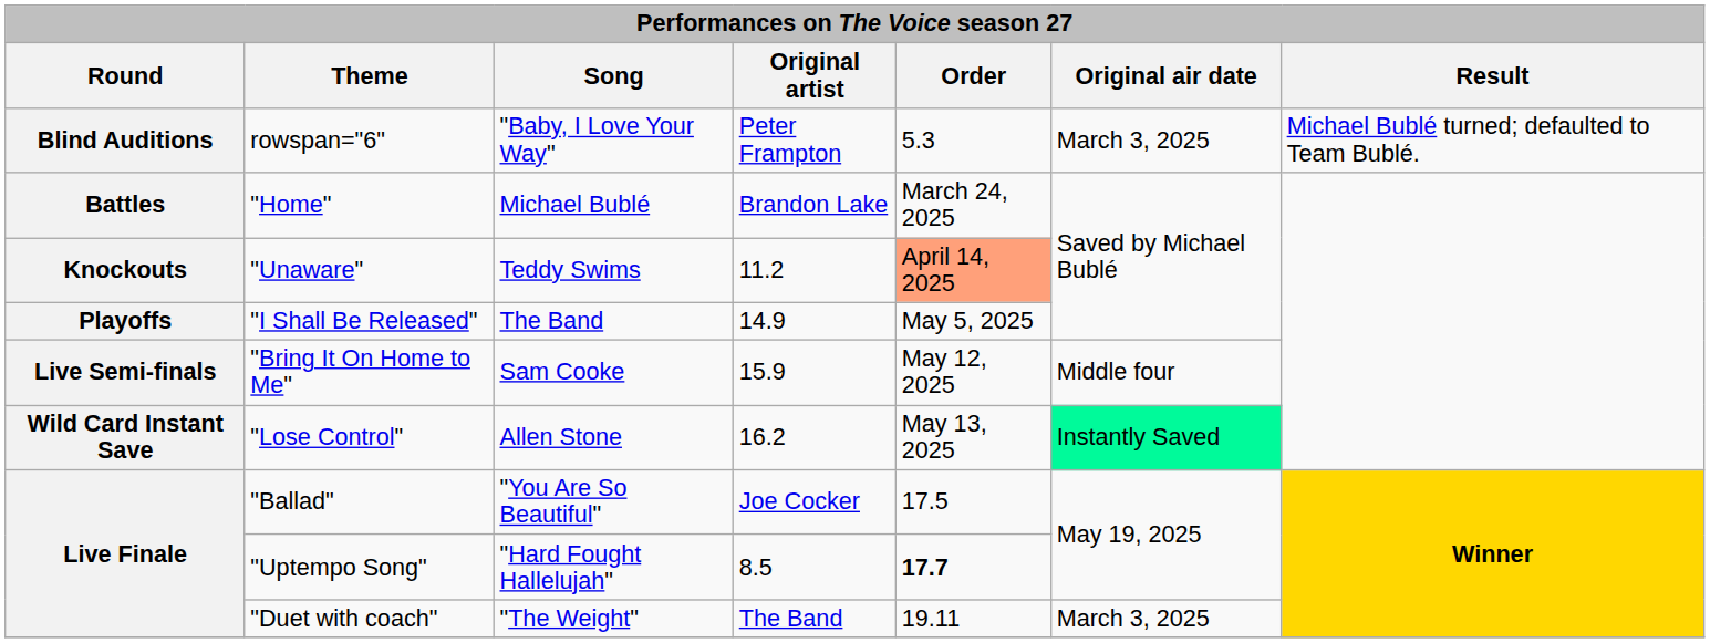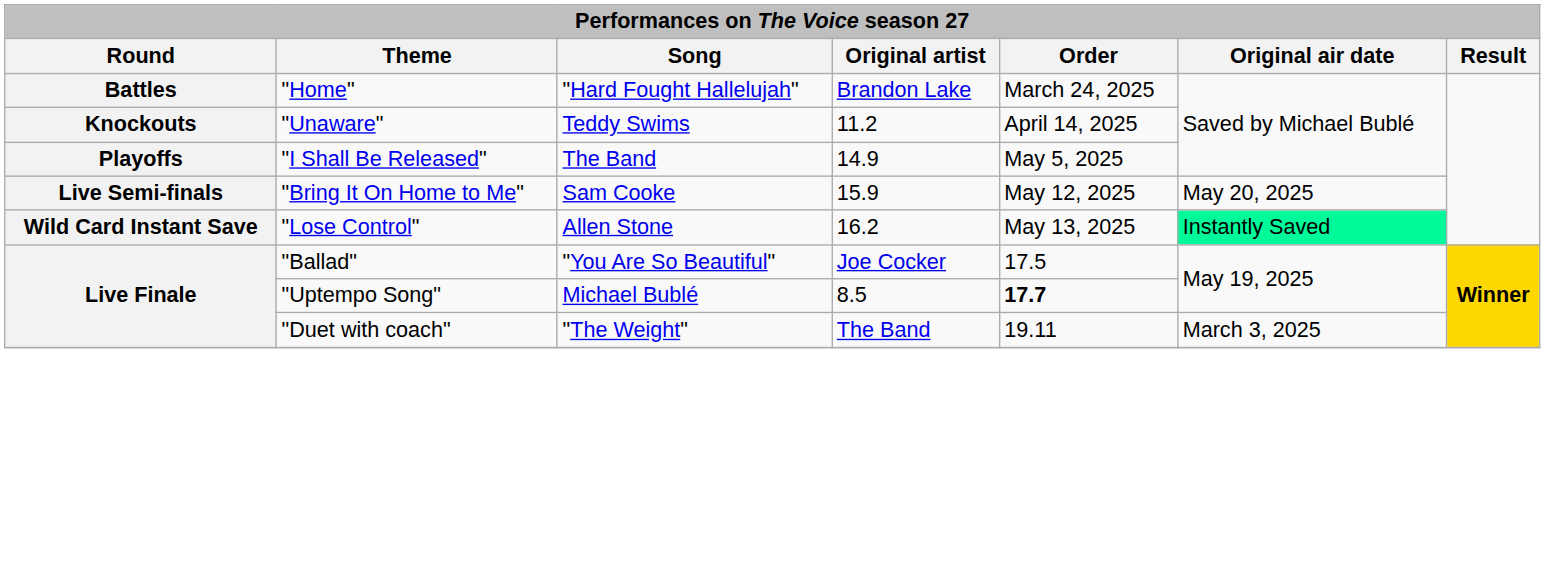- row: Blind Auditions | rowspan="6" | "Baby, I Love Your Way" | Peter Frampton | 5.3 | March 3, 2025 | Michael Bublé turned; defaulted to Team Bublé.
"Home" | Song: Michael Bublé -> "Hard Fought Hallelujah"
"Unaware" | Order: lightsalmon background -> no background
"Bring It On Home to Me" | Original air date: Middle four -> May 20, 2025
"Uptempo Song" | Song: "Hard Fought Hallelujah" -> Michael Bublé
